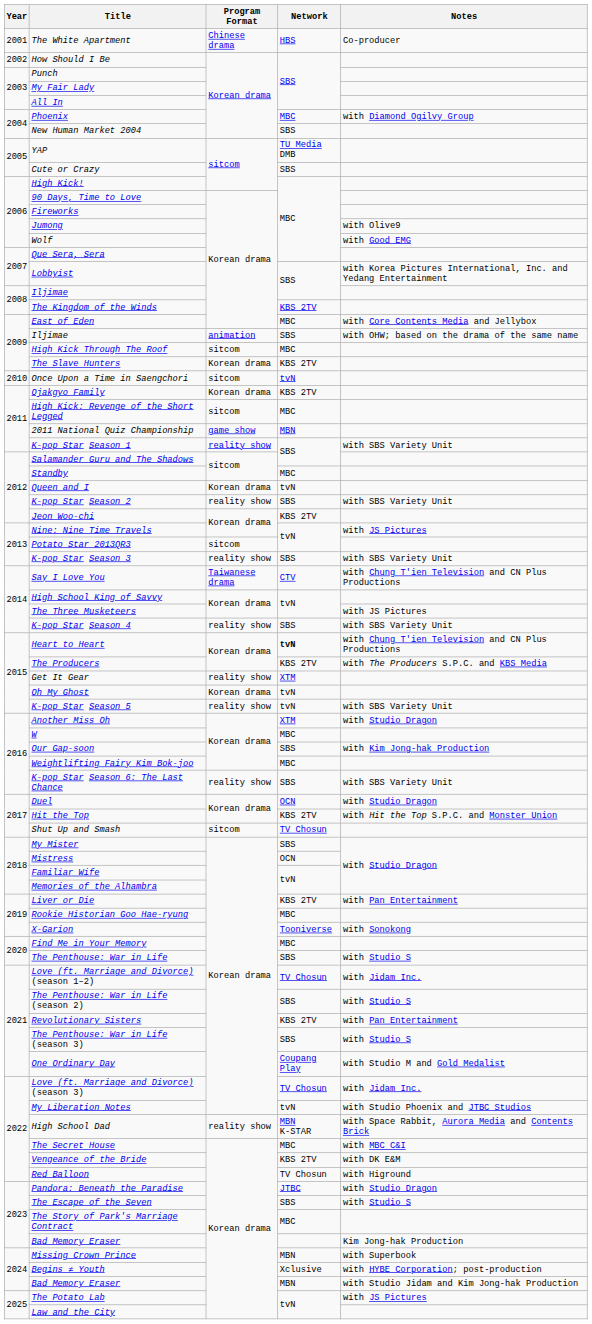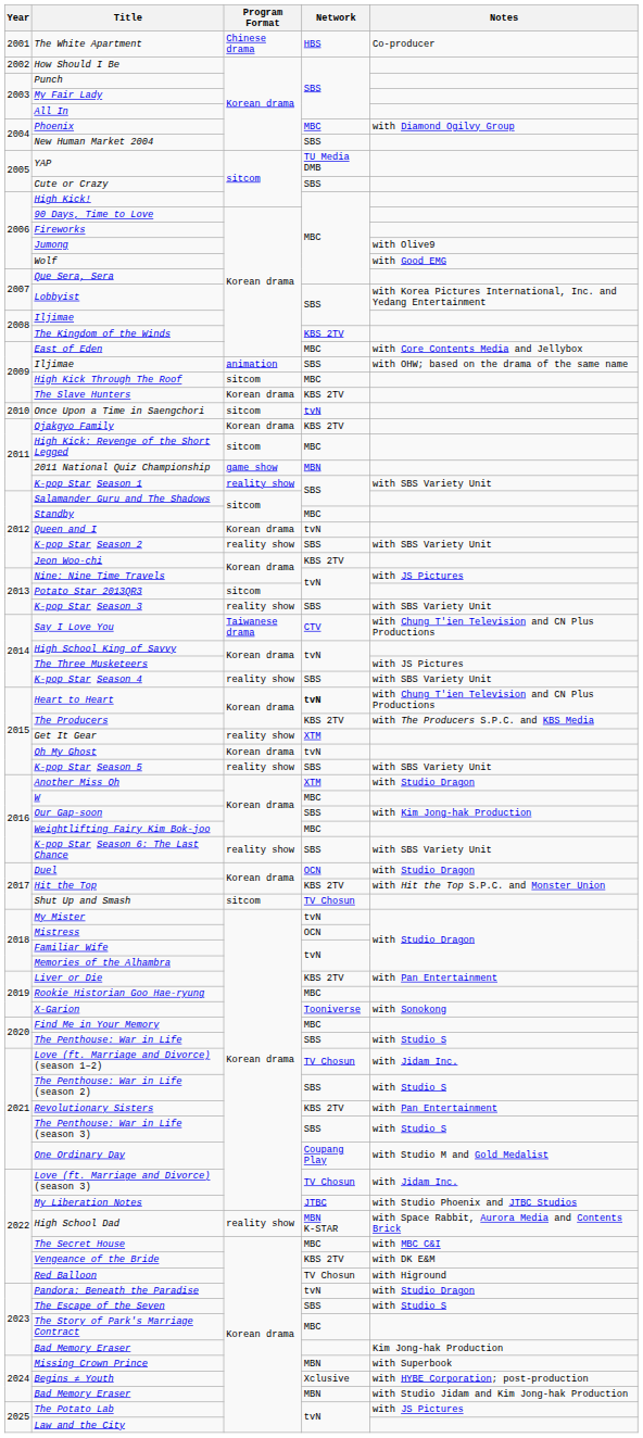K-pop Star Season 5 | Network: tvN -> SBS
My Mister | Network: SBS -> tvN
My Liberation Notes | Network: tvN -> JTBC
Pandora: Beneath the Paradise | Network: JTBC -> tvN
